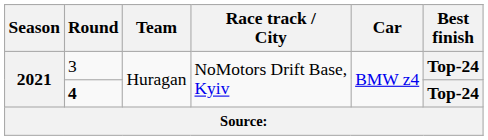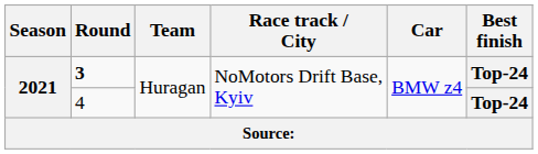3 | Round: normal -> bold
4 | Round: bold -> normal
